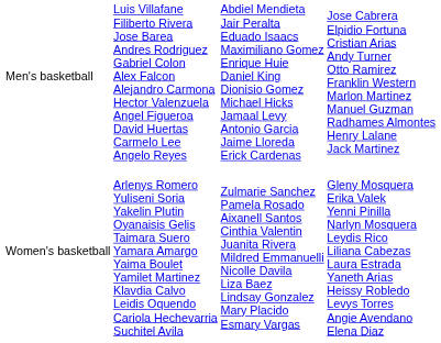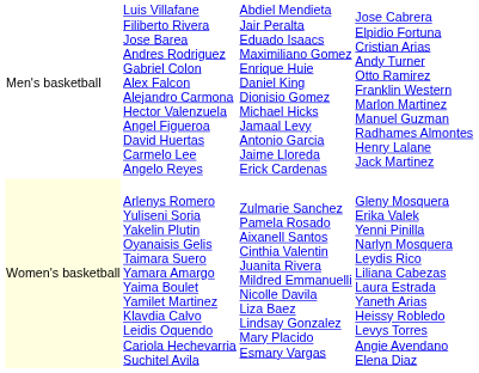Women's basketball | column 1: no background -> lightyellow background
